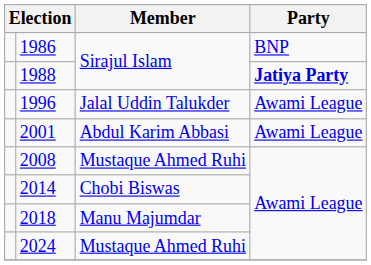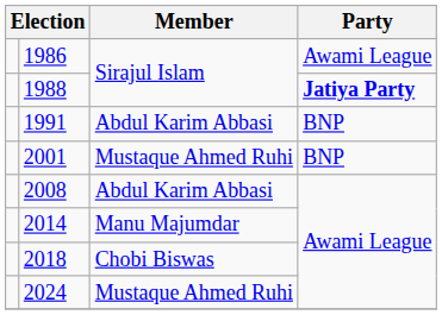1986 | Party: BNP -> Awami League
+ row: 1991 | Abdul Karim Abbasi | BNP
- row: 1996 | Jalal Uddin Talukder | Awami League
2001 | Member: Abdul Karim Abbasi -> Mustaque Ahmed Ruhi
2001 | Party: Awami League -> BNP
2008 | Member: Mustaque Ahmed Ruhi -> Abdul Karim Abbasi
2014 | Member: Chobi Biswas -> Manu Majumdar
2018 | Member: Manu Majumdar -> Chobi Biswas
